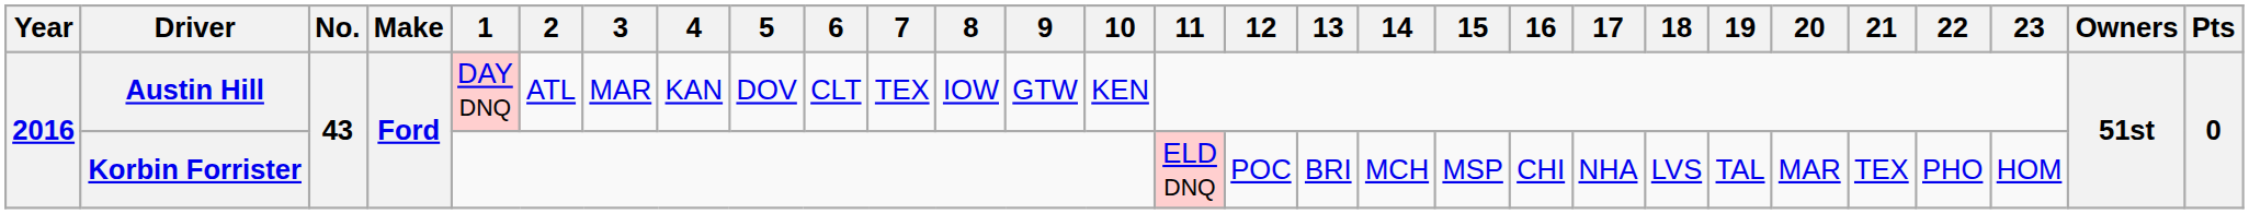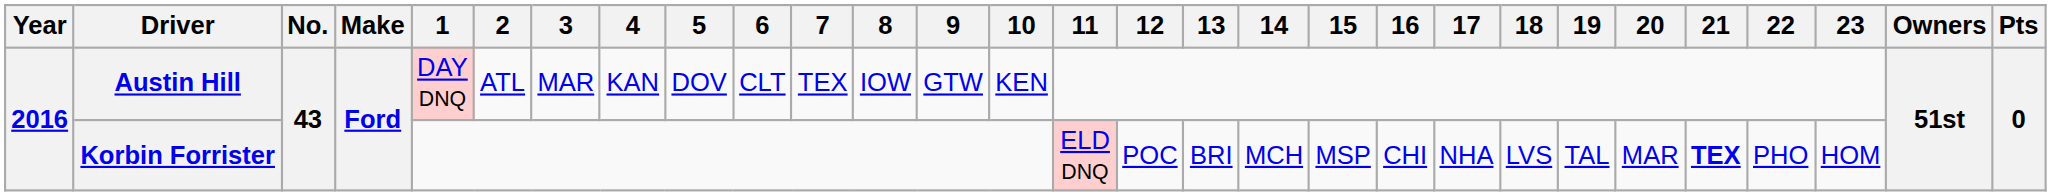Korbin Forrister | 21: normal -> bold
